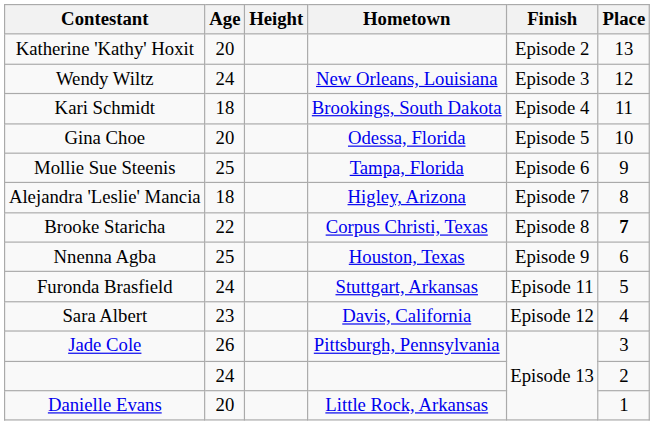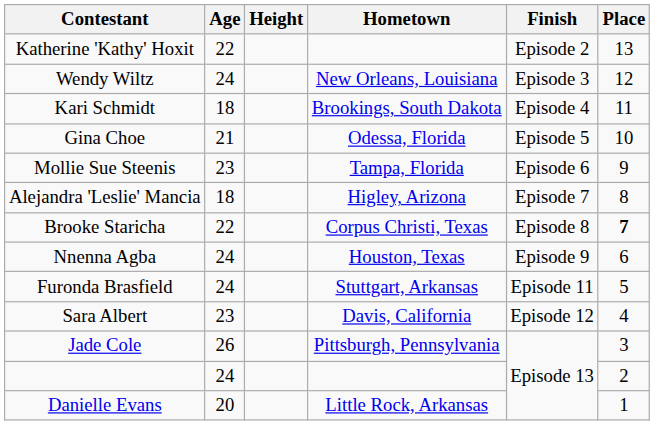Katherine 'Kathy' Hoxit | Age: 20 -> 22
Gina Choe | Age: 20 -> 21
Mollie Sue Steenis | Age: 25 -> 23
Nnenna Agba | Age: 25 -> 24
